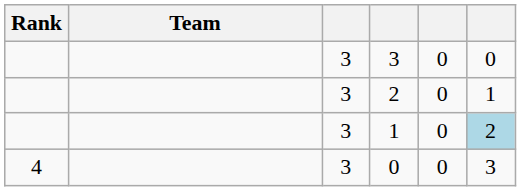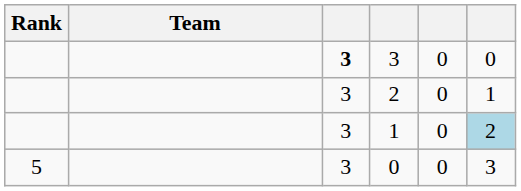row 2 | column 3: normal -> bold
row 5 | Rank: 4 -> 5
